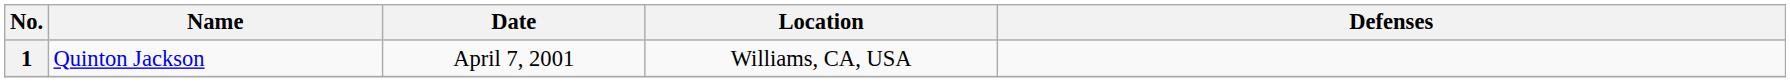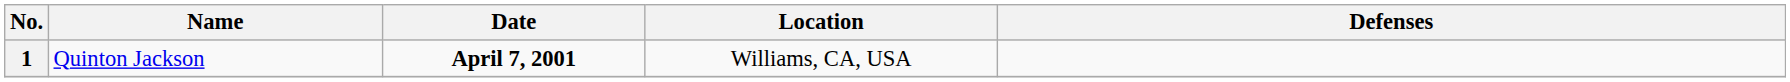1 | Date: normal -> bold
